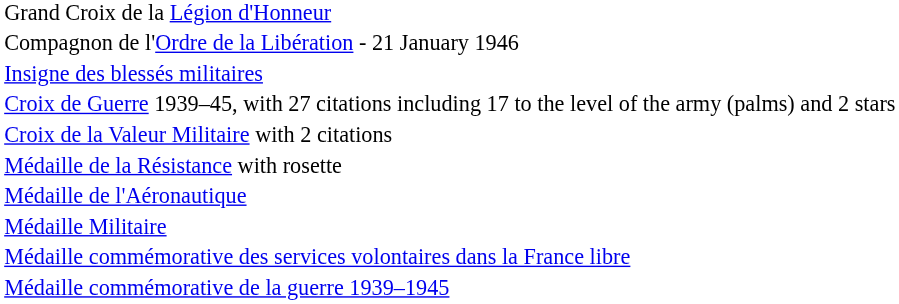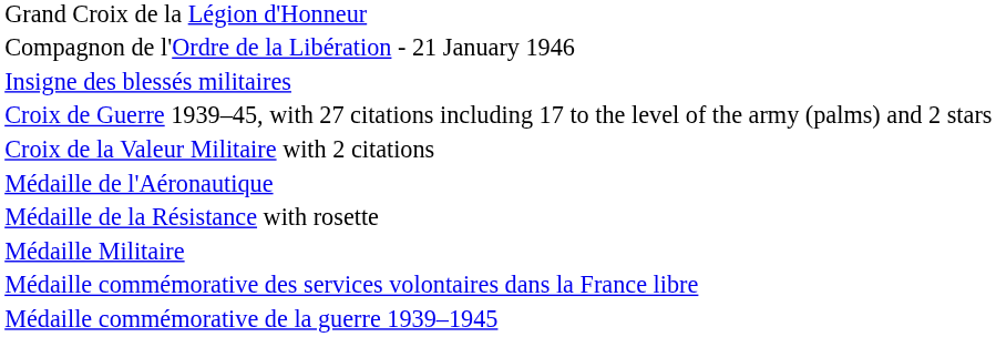row 6 | column 1: Médaille de la Résistance with rosette -> Médaille de l'Aéronautique
row 7 | column 1: Médaille de l'Aéronautique -> Médaille de la Résistance with rosette
